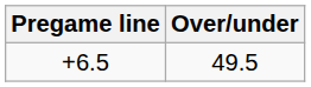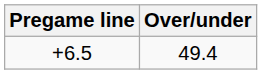+6.5 | Over/under: 49.5 -> 49.4
